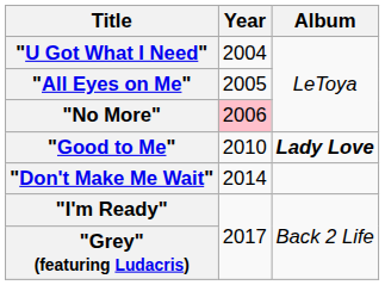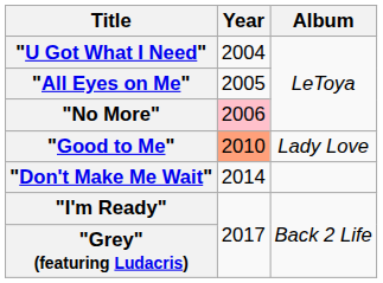"Good to Me" | Year: no background -> lightsalmon background
"Good to Me" | Album: bold -> normal
